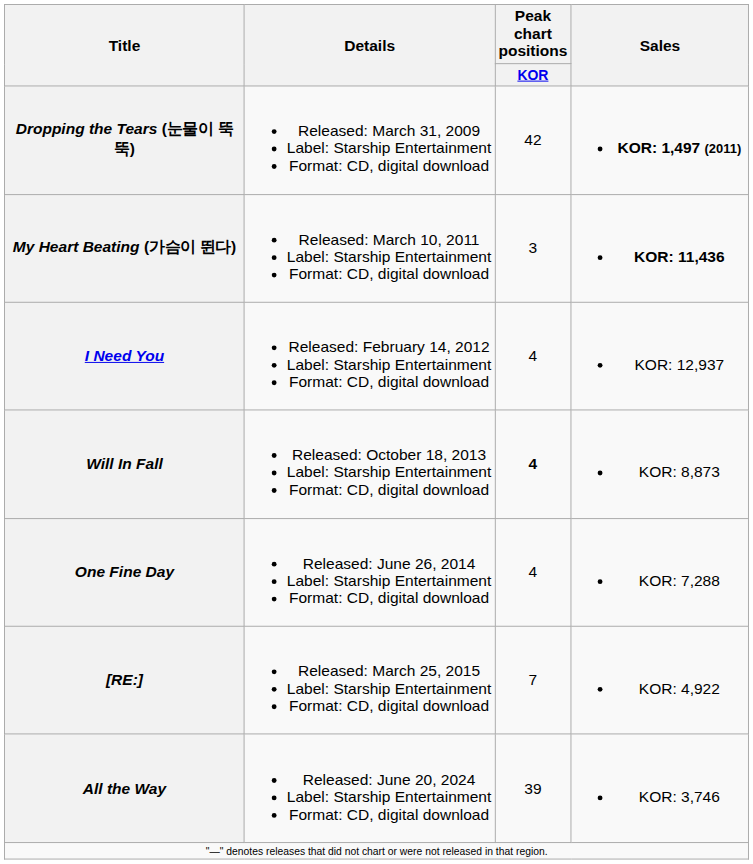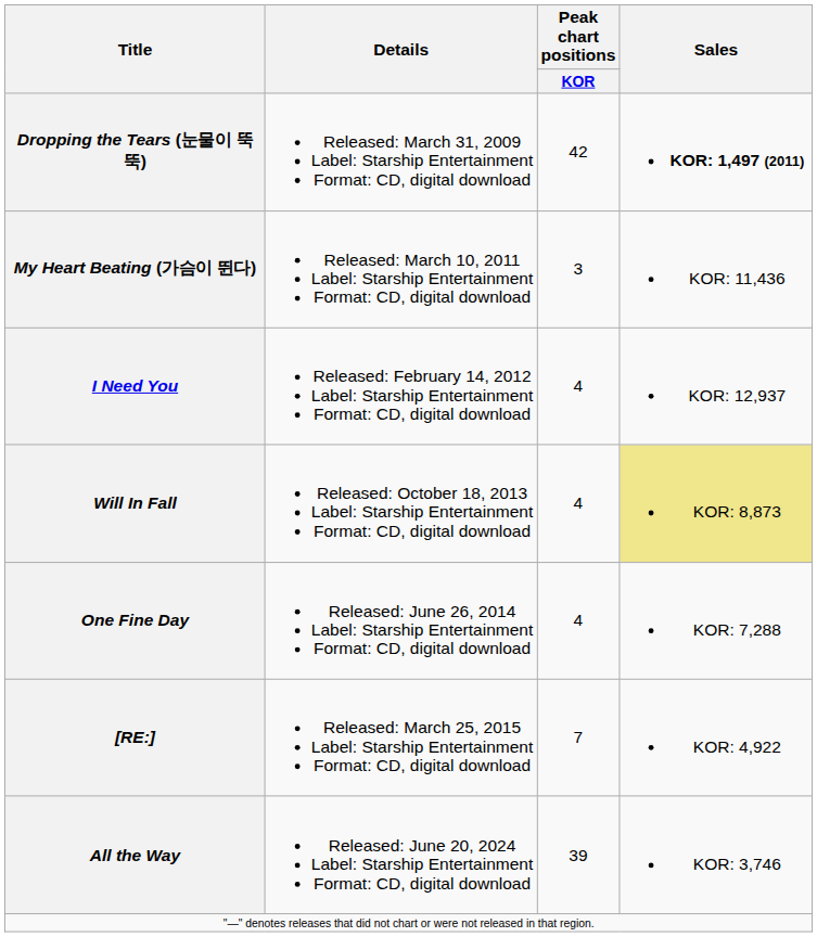My Heart Beating (가슴이 뛴다) | Sales: bold -> normal
Will In Fall | Peak chart positions / KOR: bold -> normal
Will In Fall | Sales: no background -> khaki background
